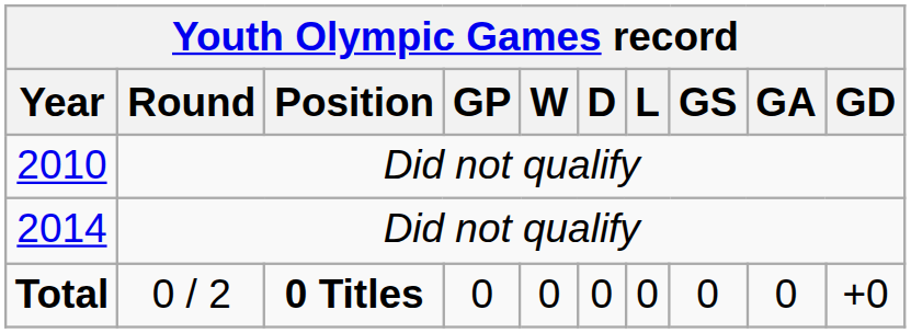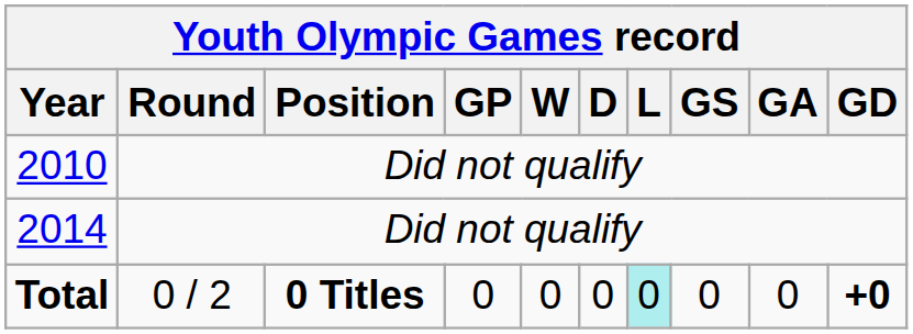Total | L: no background -> paleturquoise background
Total | GD: normal -> bold
